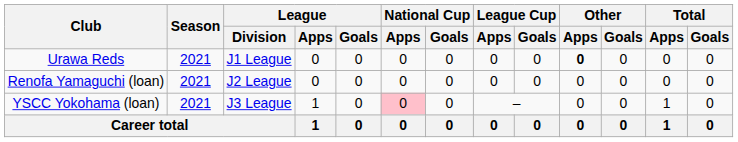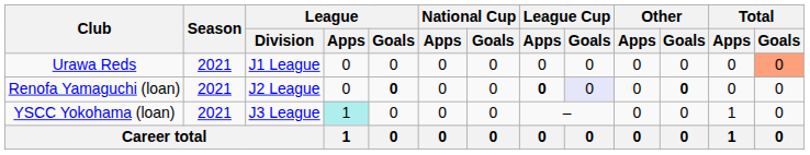Urawa Reds | Other / Apps: bold -> normal
Urawa Reds | Total / Goals: no background -> lightsalmon background
Renofa Yamaguchi (loan) | League / Goals: normal -> bold
Renofa Yamaguchi (loan) | League Cup / Apps: normal -> bold
Renofa Yamaguchi (loan) | League Cup / Goals: no background -> lavender background
Renofa Yamaguchi (loan) | Other / Goals: normal -> bold
YSCC Yokohama (loan) | League / Apps: no background -> paleturquoise background
YSCC Yokohama (loan) | National Cup / Apps: pink background -> no background
